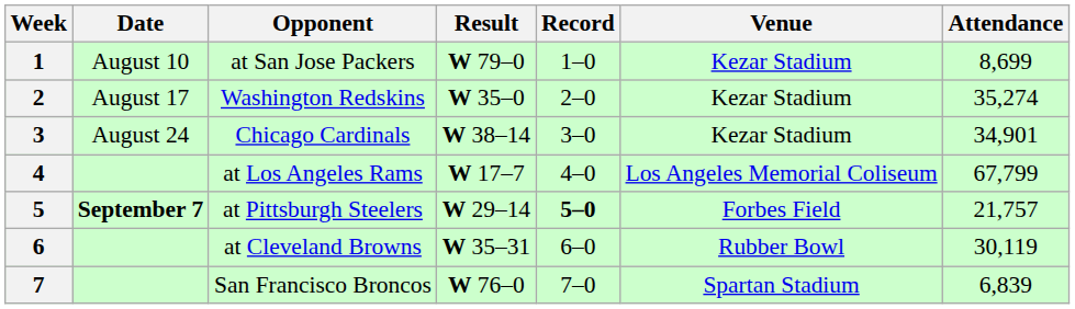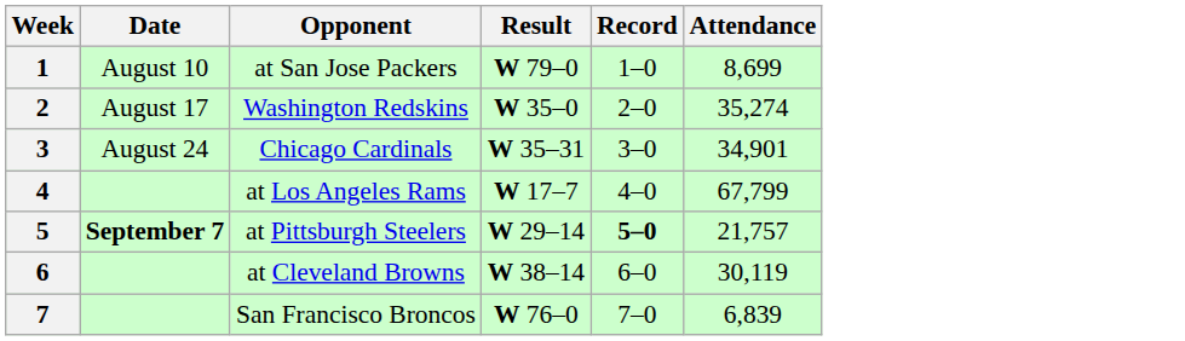- column: Venue | Kezar Stadium | Kezar Stadium | Kezar Stadium | Los Angeles Memorial Coliseum | Forbes Field | Rubber Bowl | Spartan Stadium
3 | Result: W 38–14 -> W 35–31
6 | Result: W 35–31 -> W 38–14
